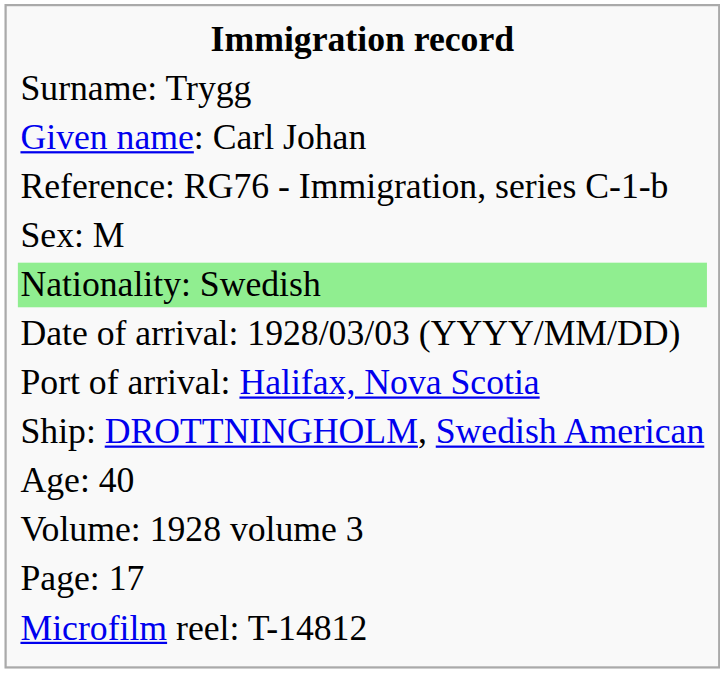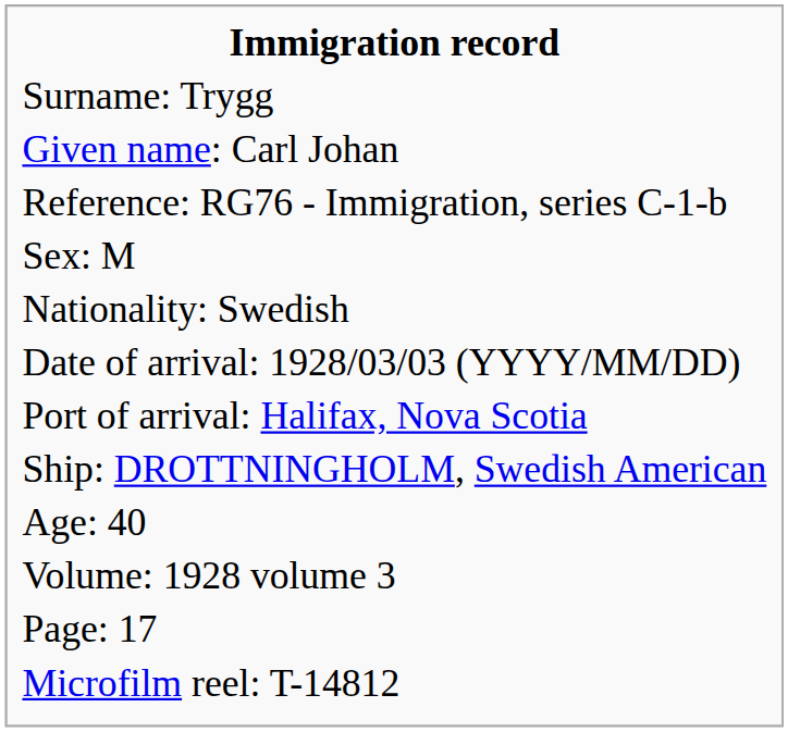row 6 | column 1: lightgreen background -> no background
